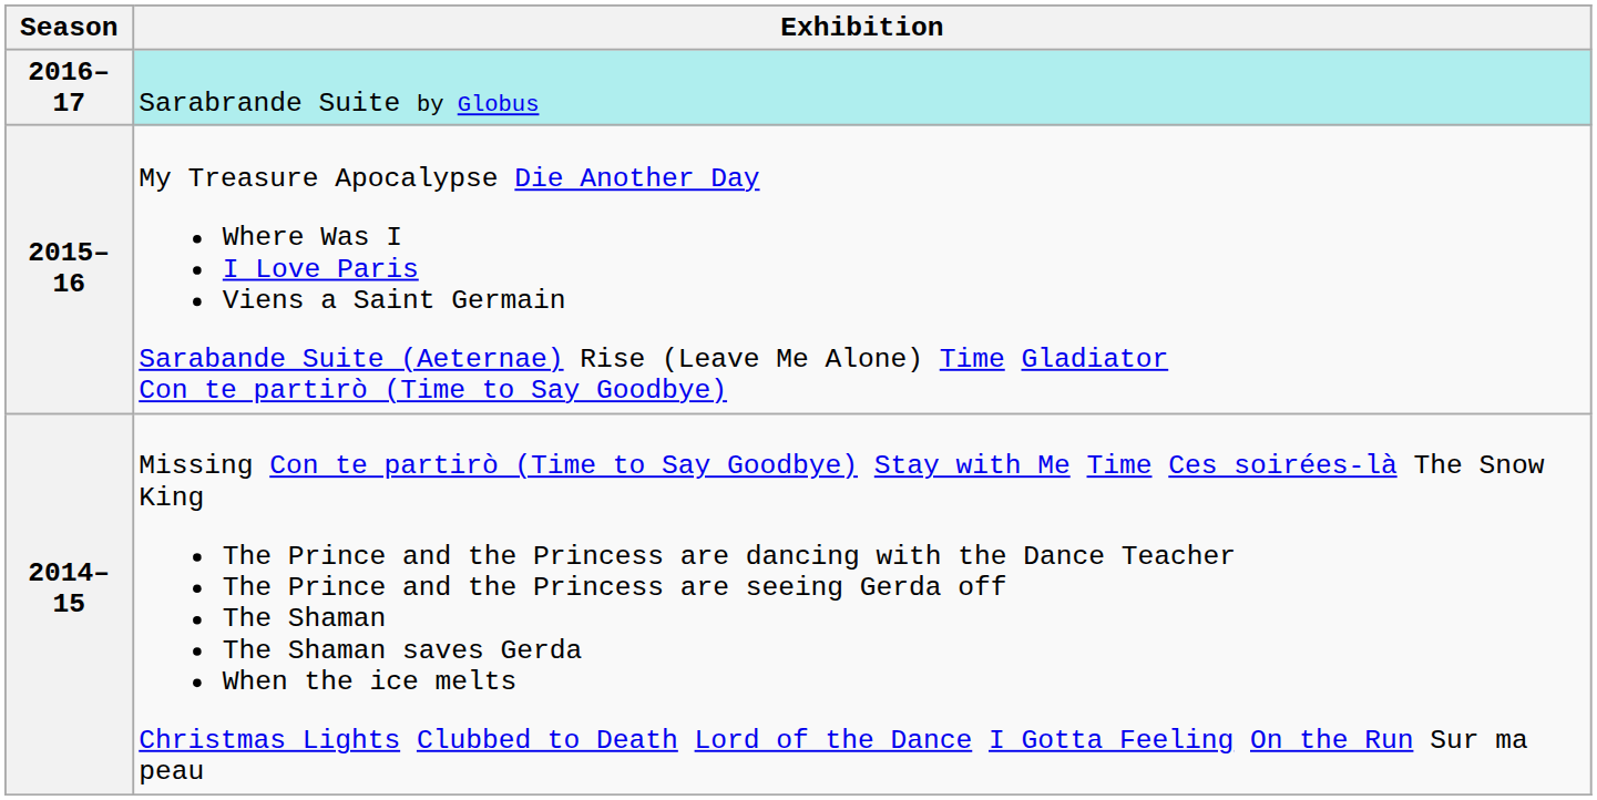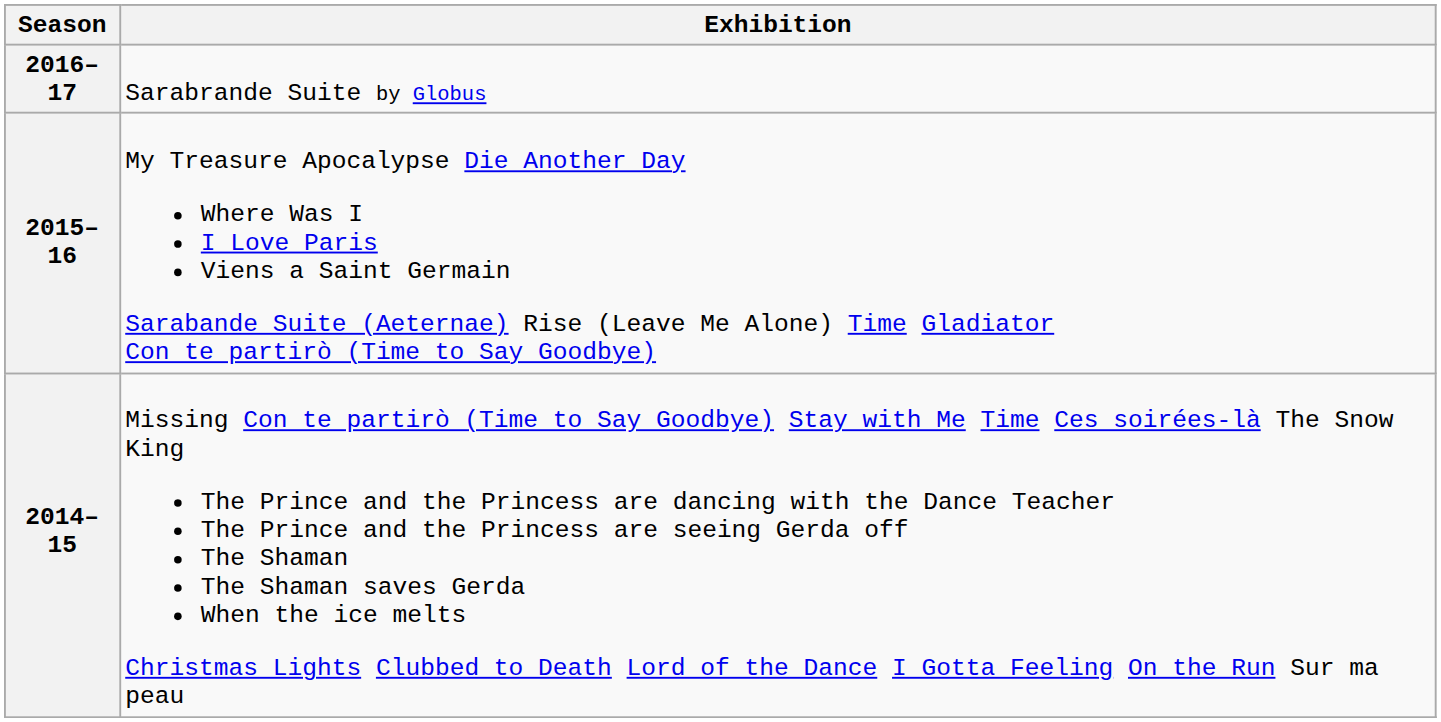2016–17 | Exhibition: paleturquoise background -> no background
